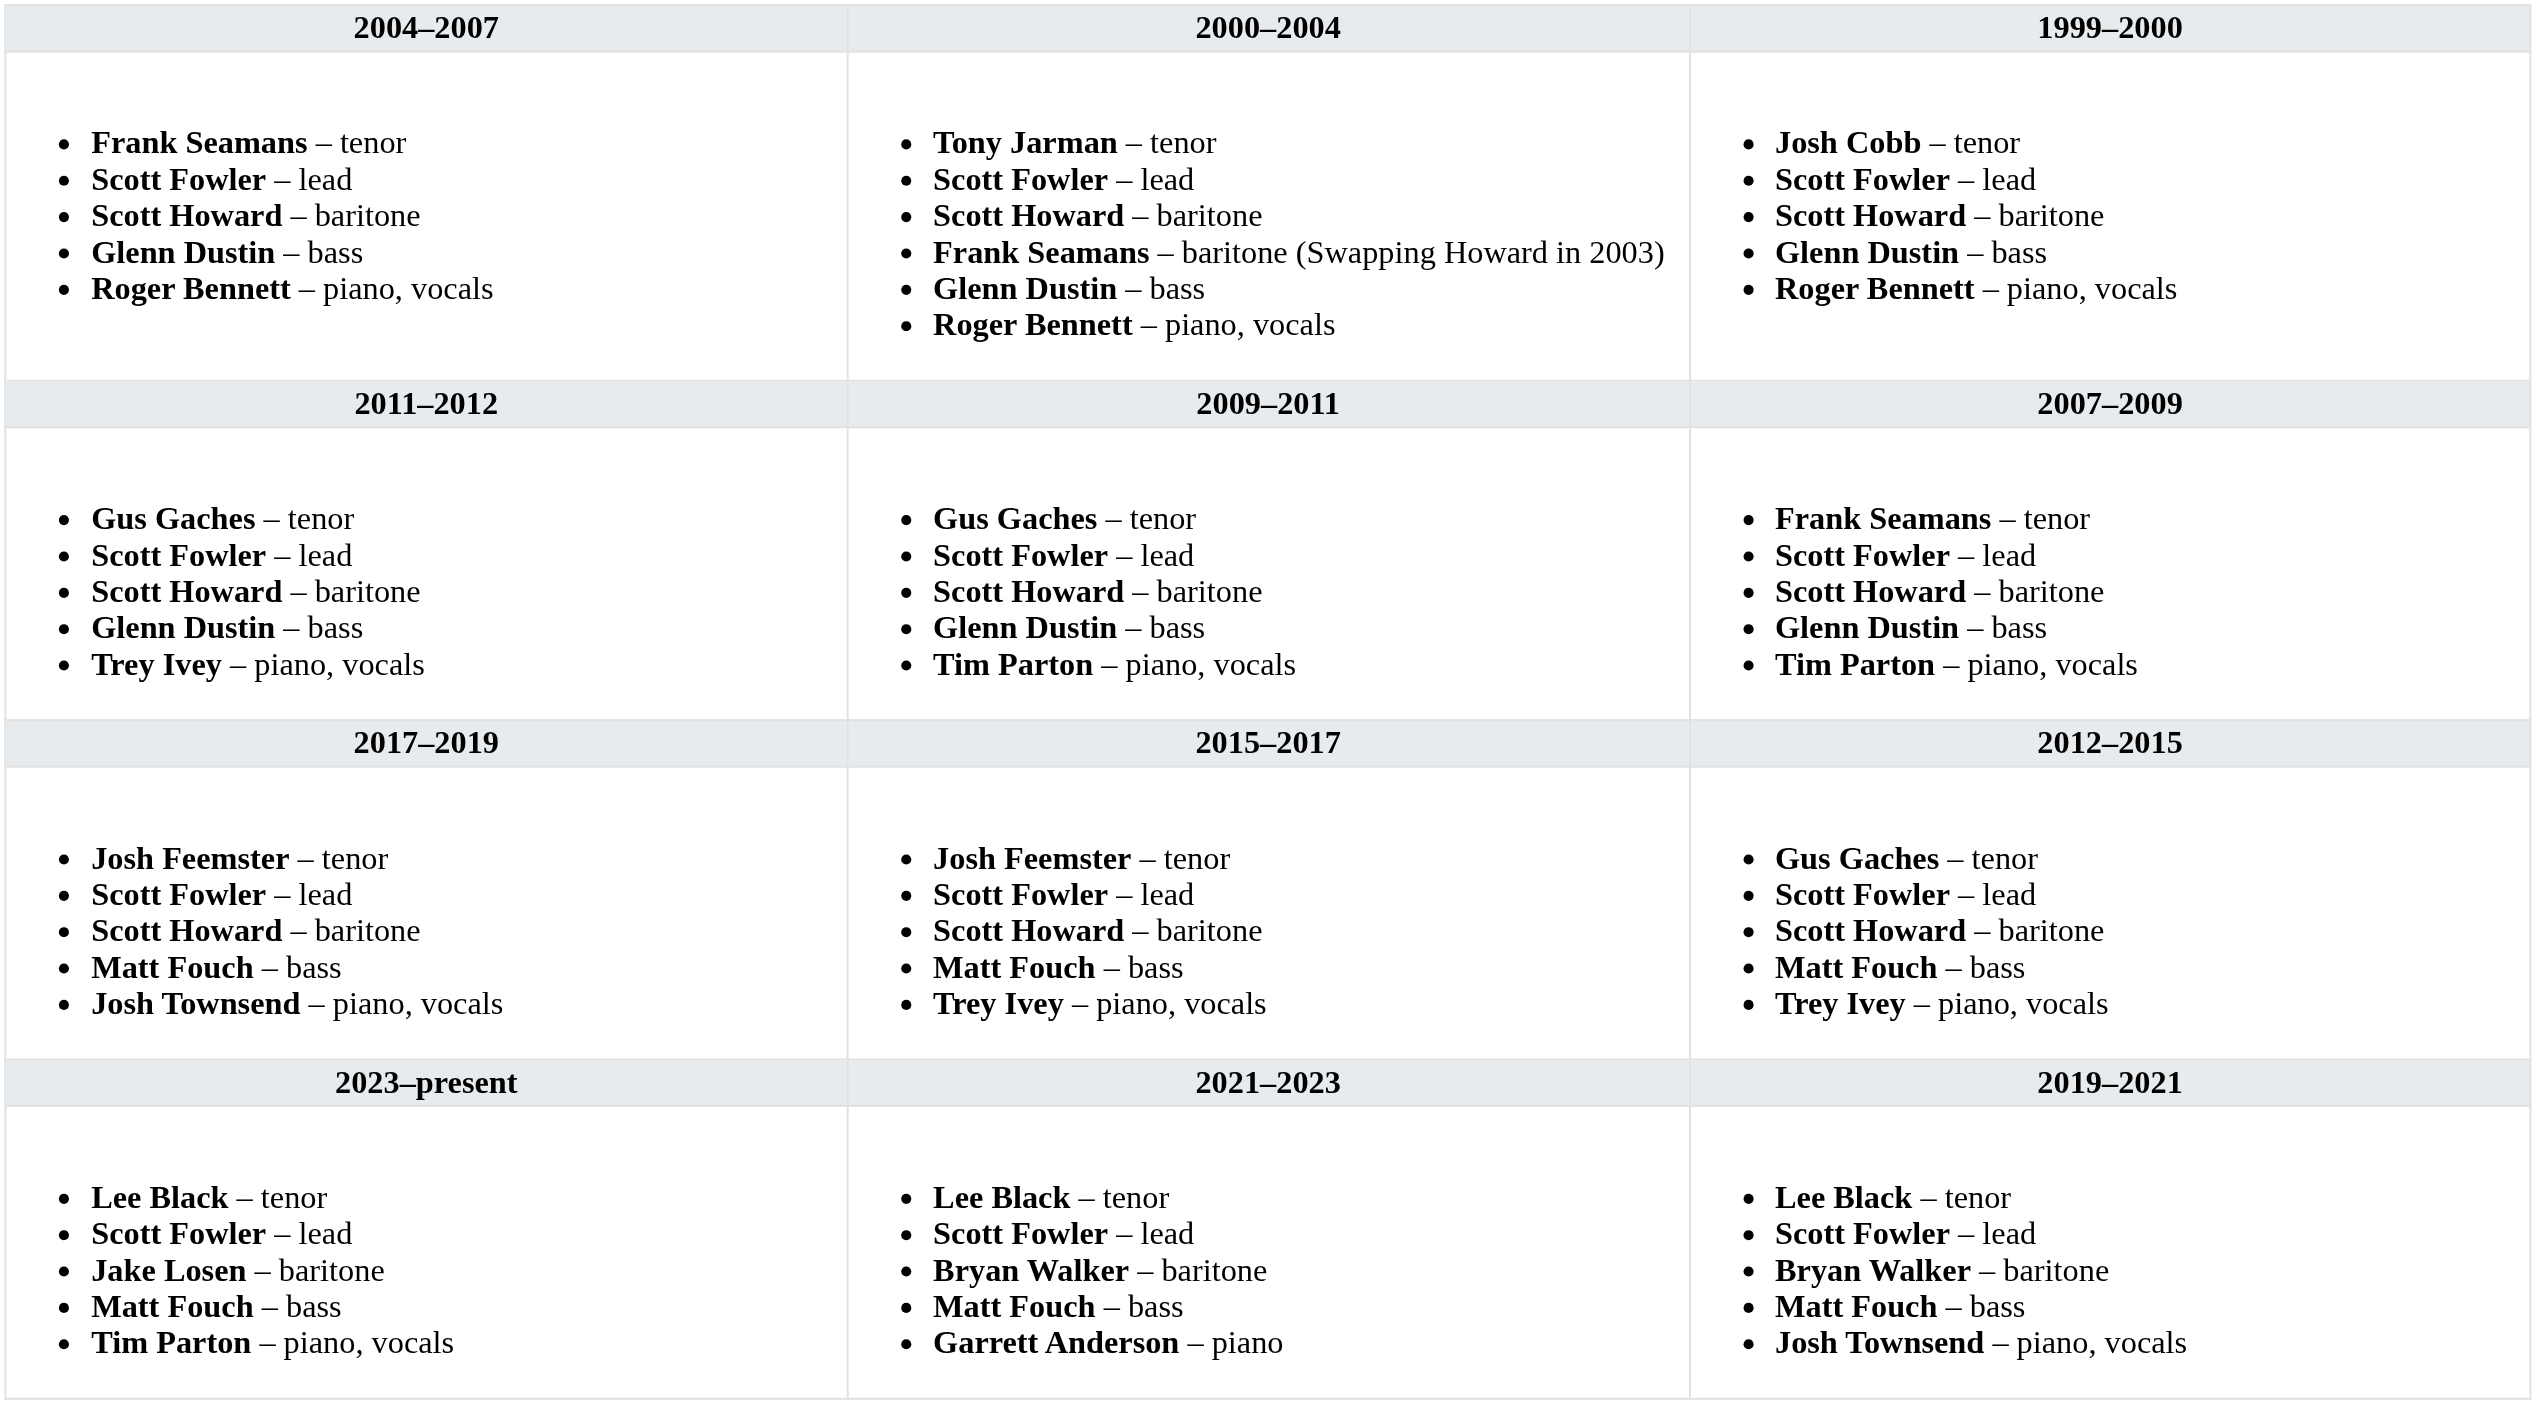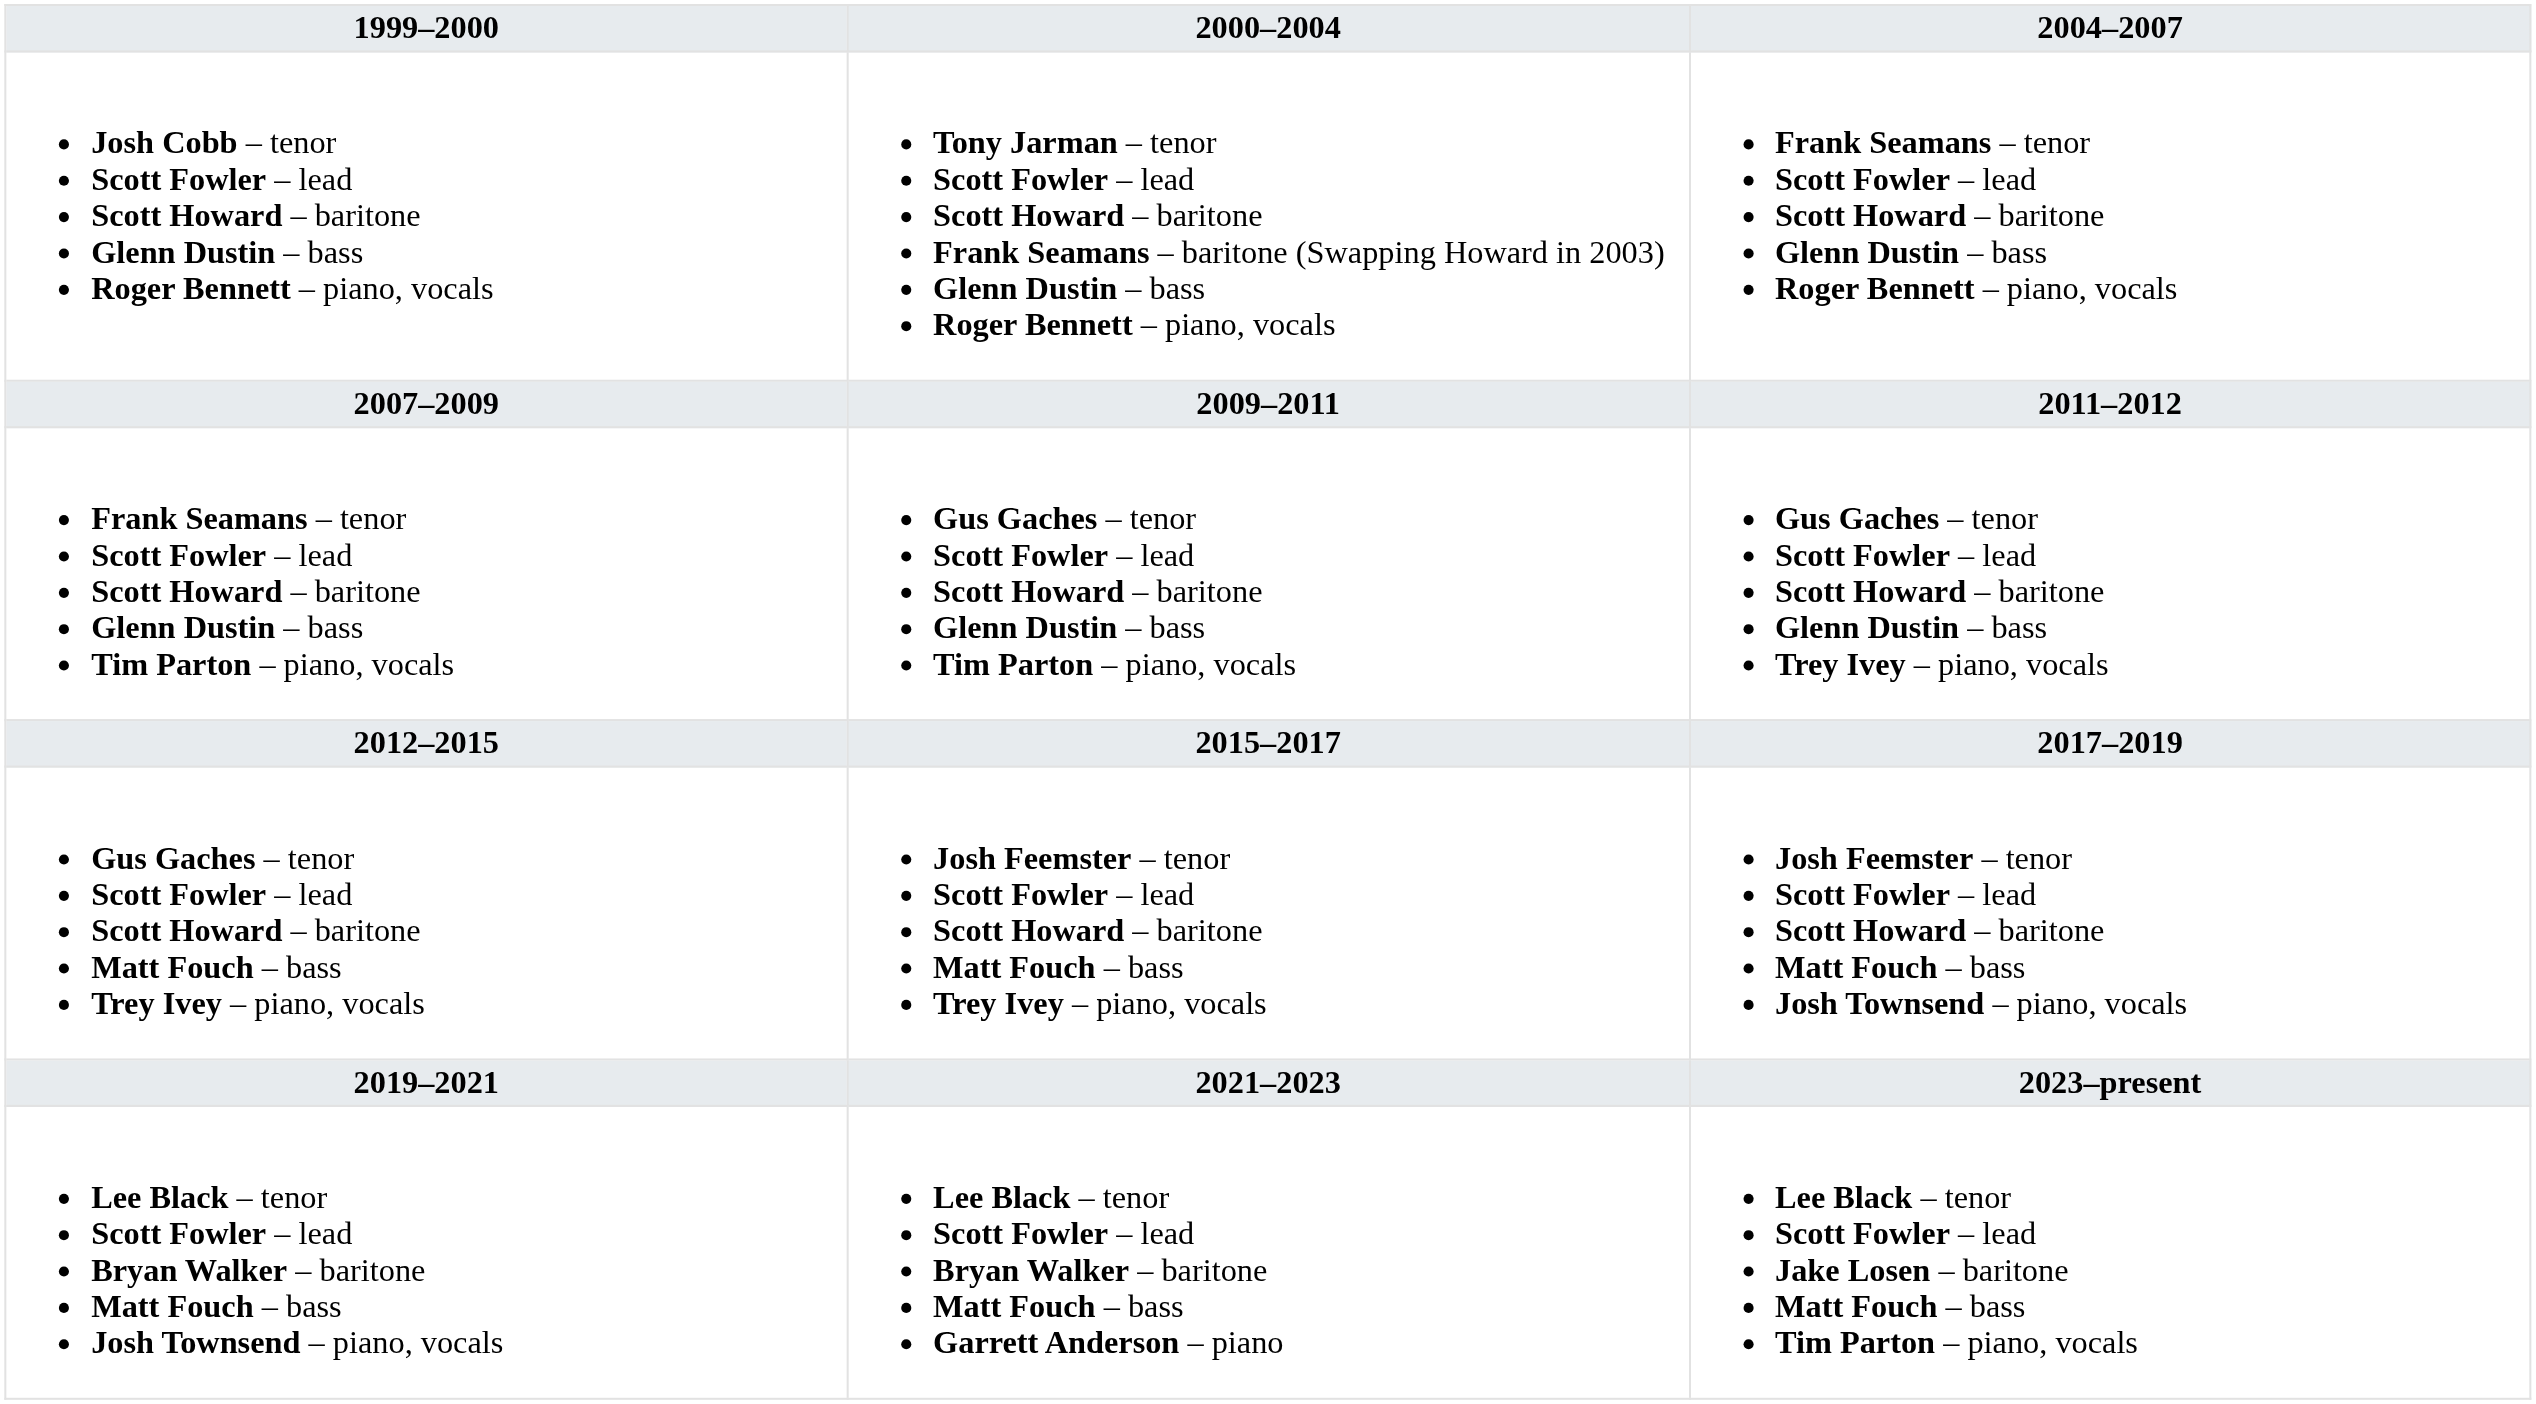columns swapped: 1999–2000 <-> 2004–2007
